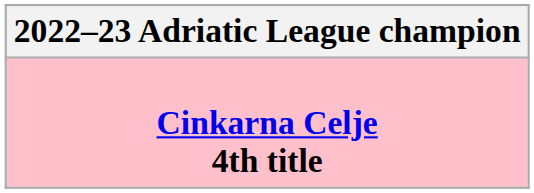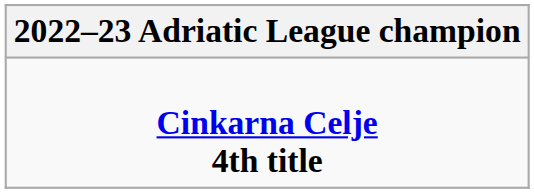row 2 | column 1: pink background -> no background
